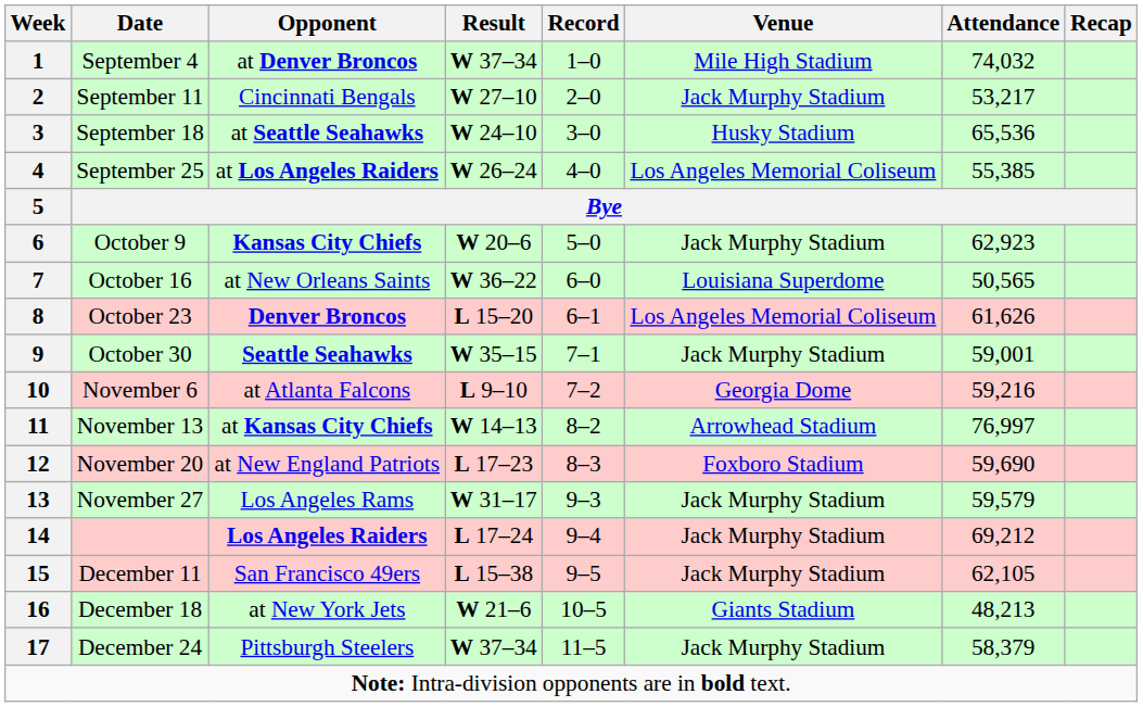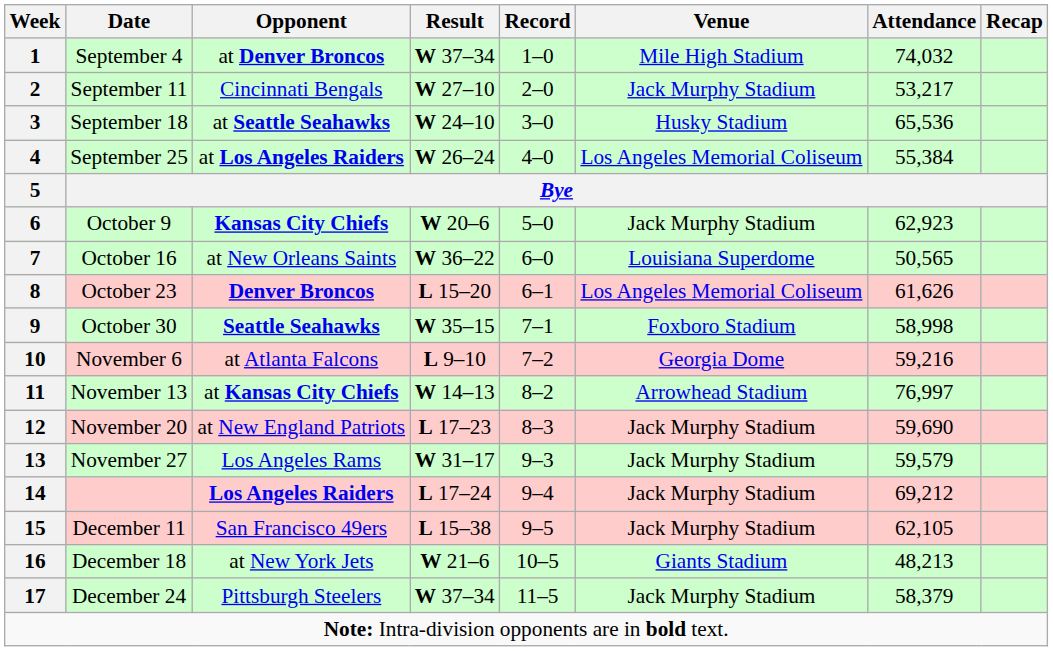4 | Attendance: 55,385 -> 55,384
9 | Venue: Jack Murphy Stadium -> Foxboro Stadium
9 | Attendance: 59,001 -> 58,998
12 | Venue: Foxboro Stadium -> Jack Murphy Stadium
